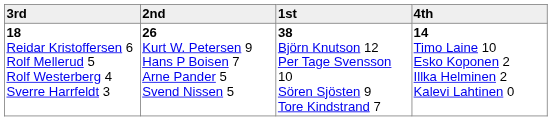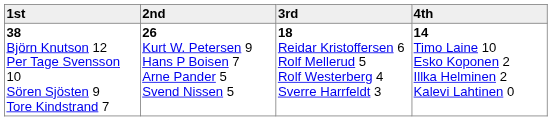columns swapped: 1st <-> 3rd
